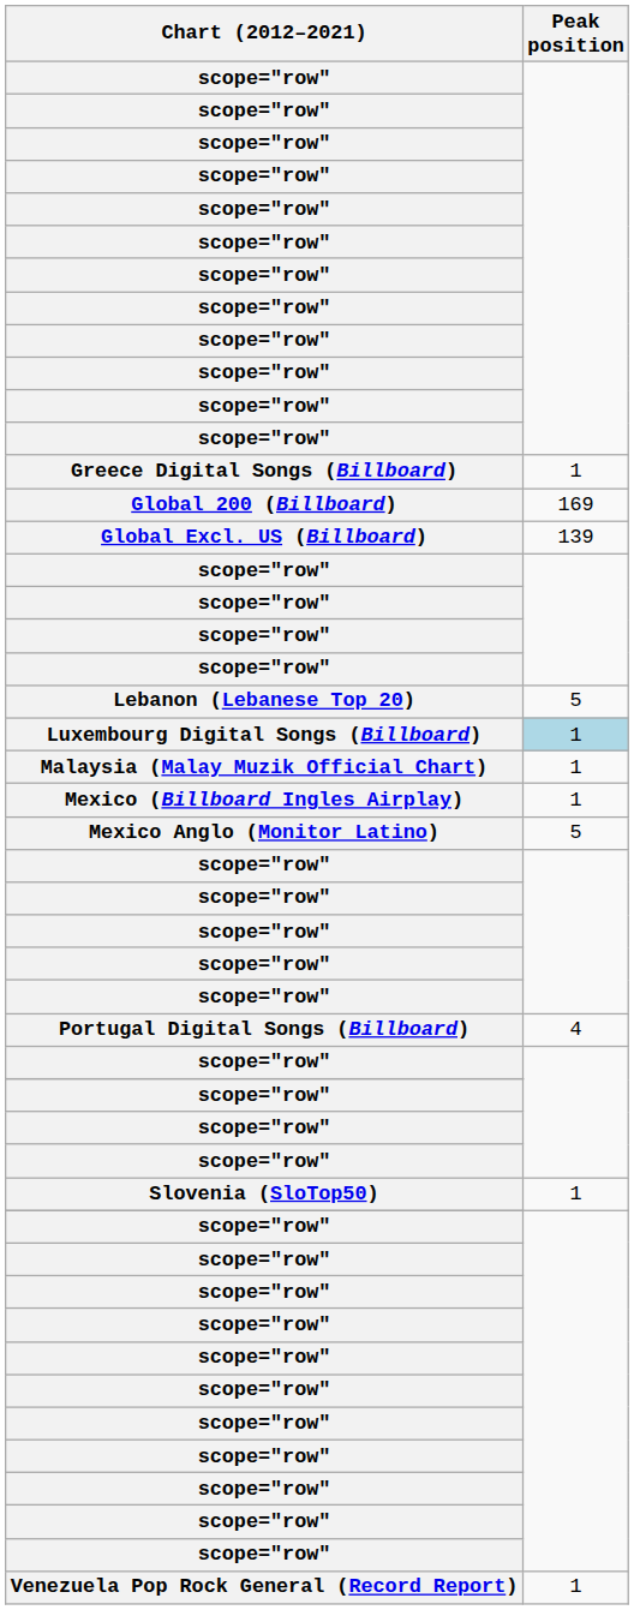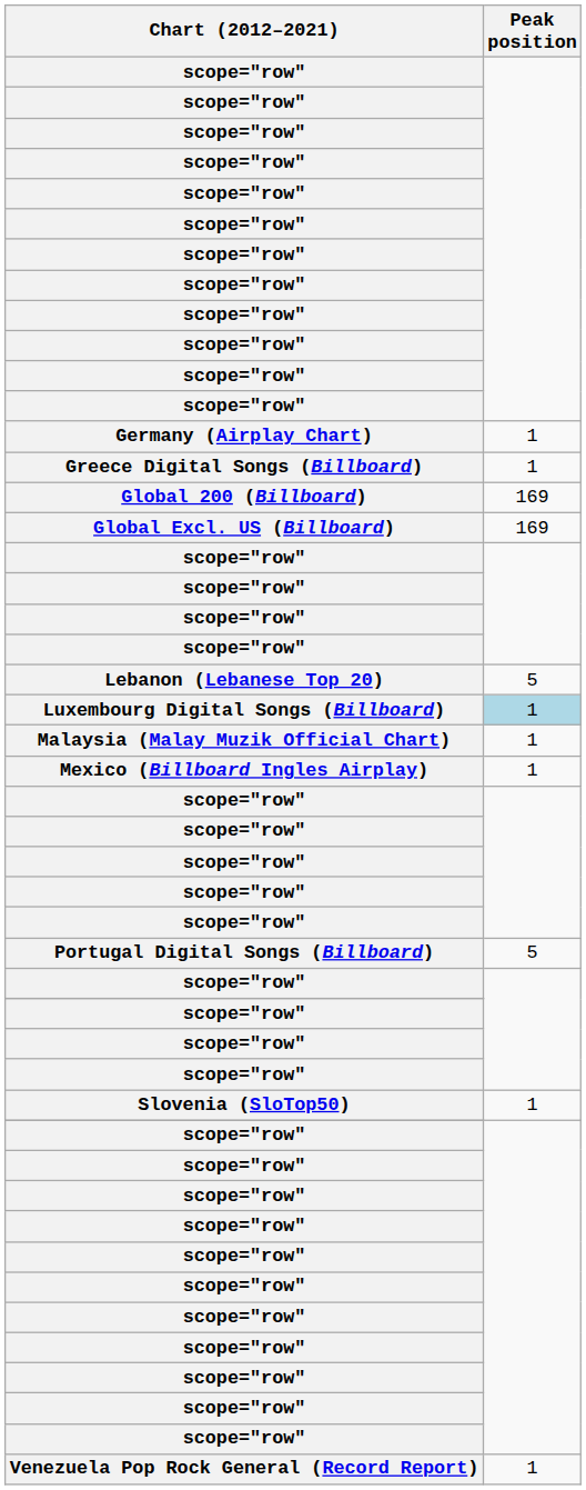+ row: Germany (Airplay Chart) | 1
Global Excl. US (Billboard) | Peak position: 139 -> 169
- row: Mexico Anglo (Monitor Latino) | 5
Portugal Digital Songs (Billboard) | Peak position: 4 -> 5
